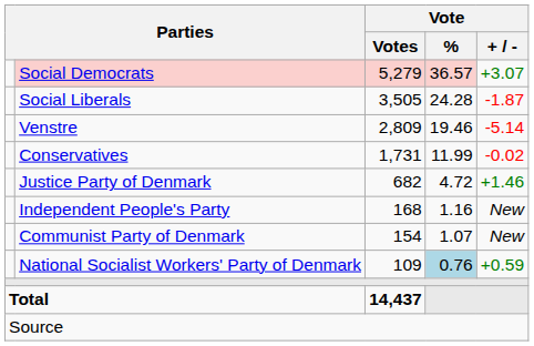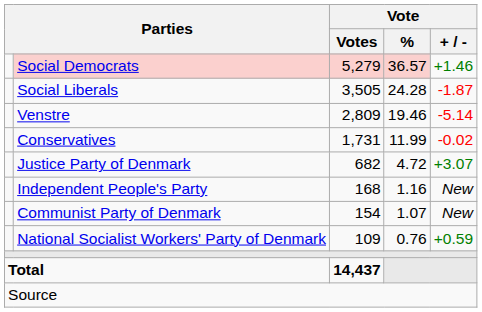Social Democrats | Vote / + / -: +3.07 -> +1.46
Justice Party of Denmark | Vote / + / -: +1.46 -> +3.07
National Socialist Workers' Party of Denmark | Vote / %: lightblue background -> no background
